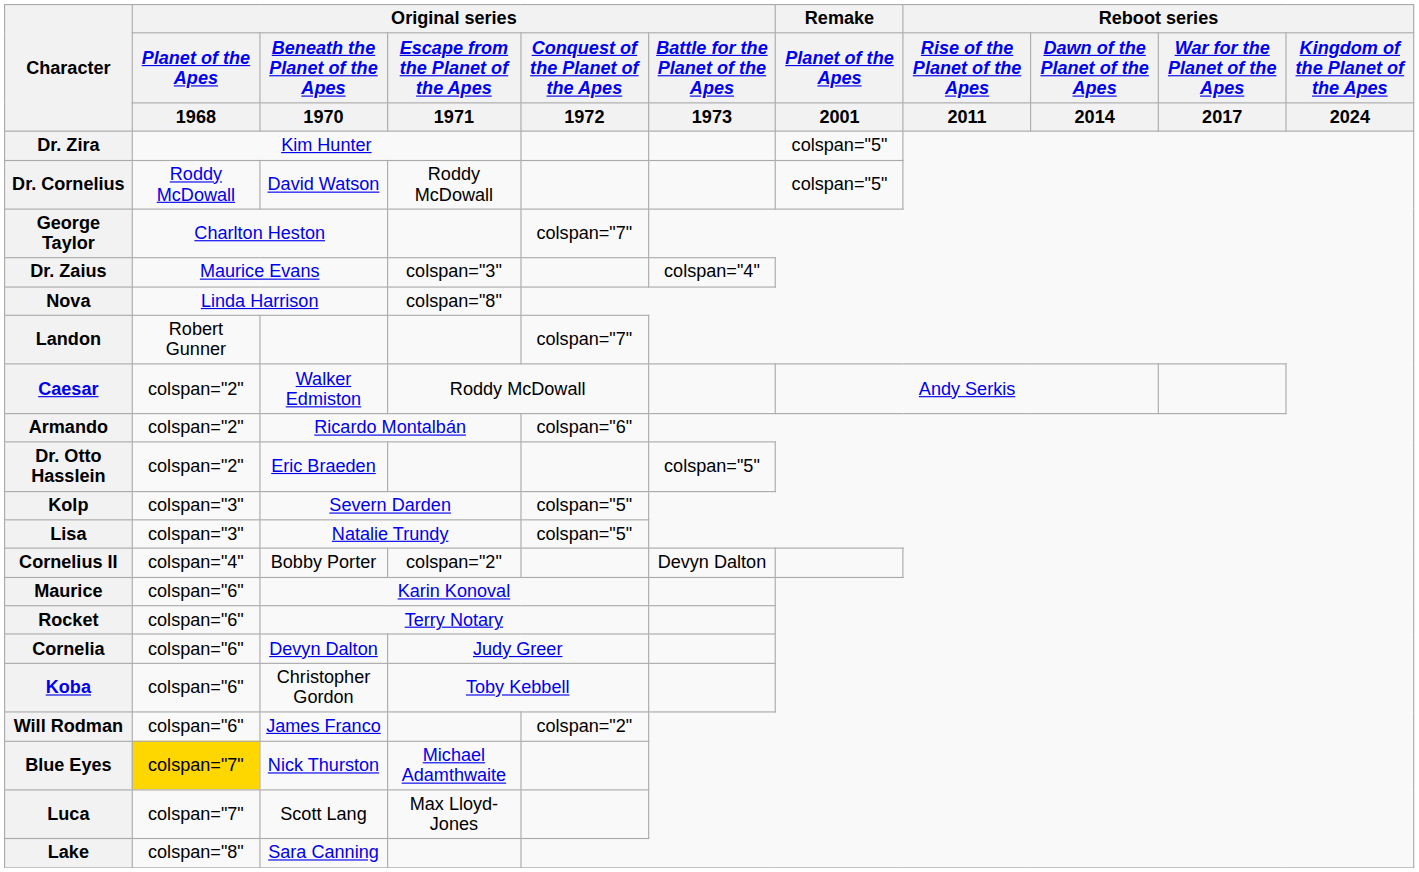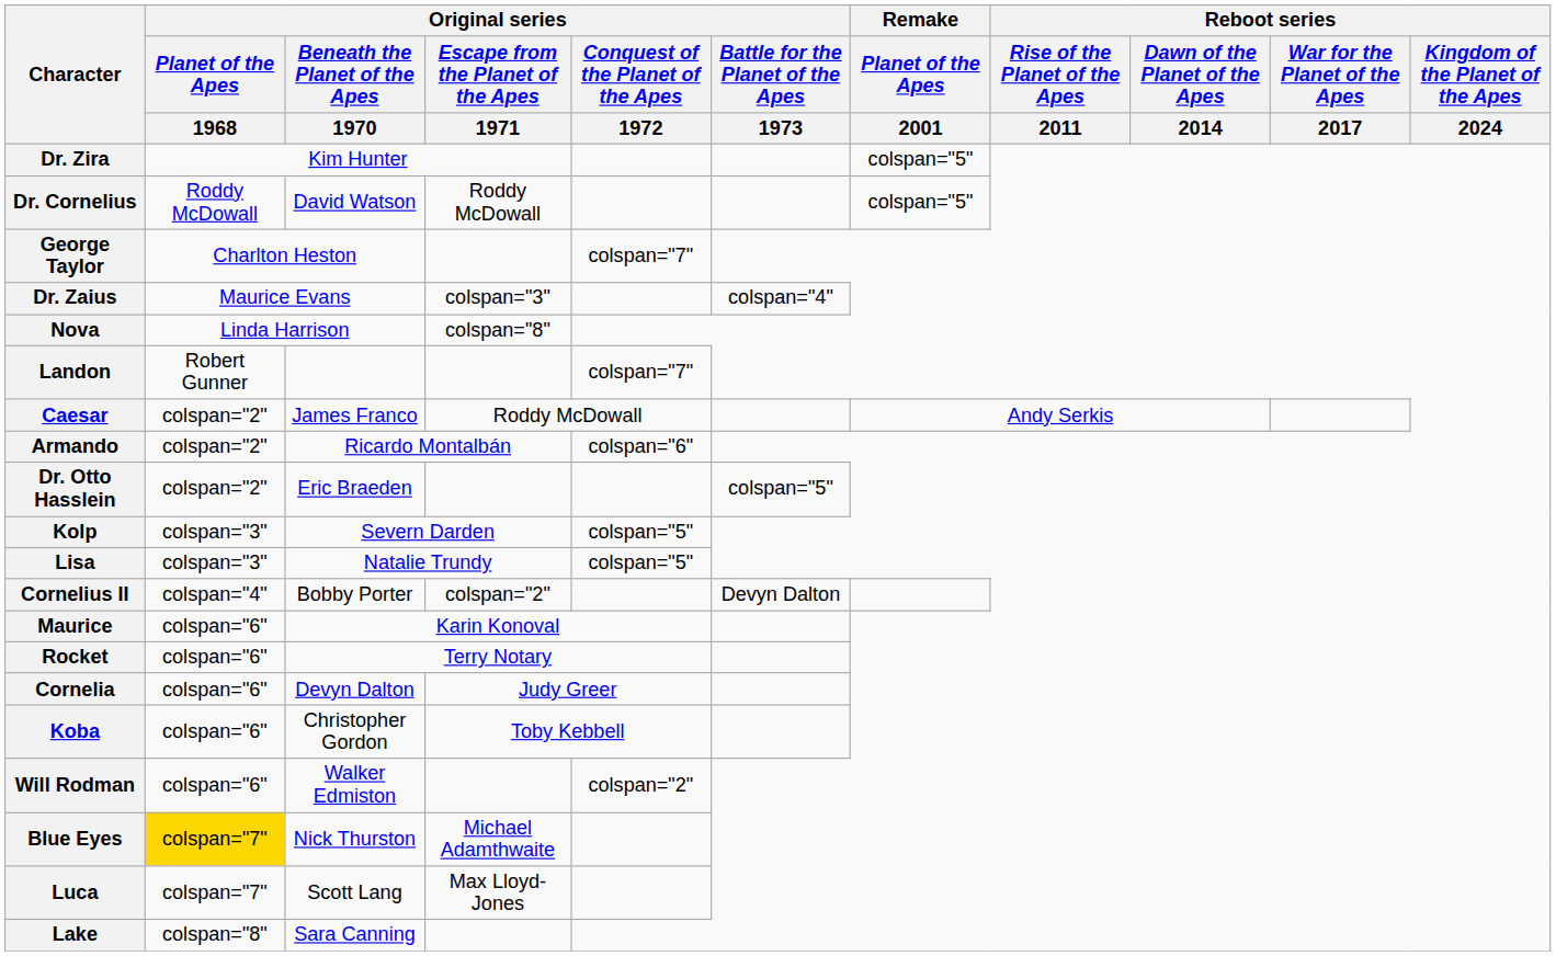Caesar | Original series / Beneath the Planet of the Apes / 1970: Walker Edmiston -> James Franco
Will Rodman | Original series / Beneath the Planet of the Apes / 1970: James Franco -> Walker Edmiston
